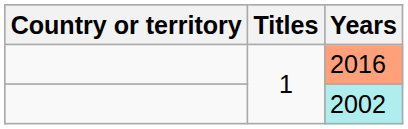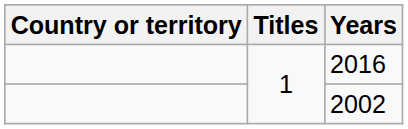2016 | Years: lightsalmon background -> no background
2002 | Years: paleturquoise background -> no background
